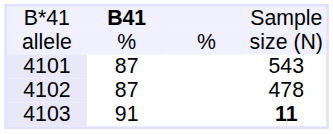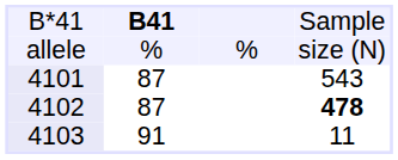4102 | column 4: normal -> bold
4103 | column 4: bold -> normal
